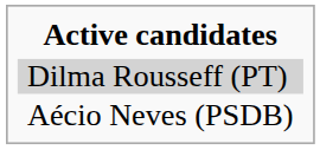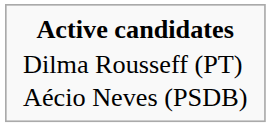row 2 | column 1: lightgrey background -> no background
